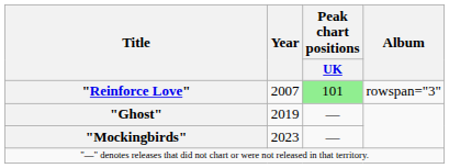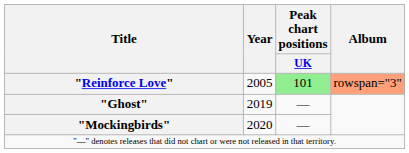"Reinforce Love" | Year: 2007 -> 2005
"Reinforce Love" | Album: no background -> lightsalmon background
"Mockingbirds" | Year: 2023 -> 2020
